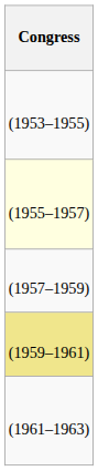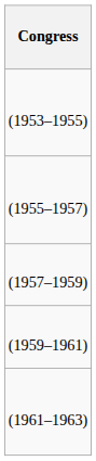row 3 | column 1: lightyellow background -> no background
row 5 | column 1: khaki background -> no background
